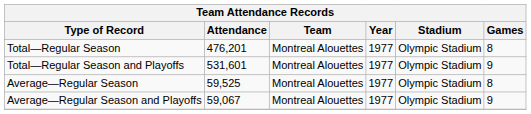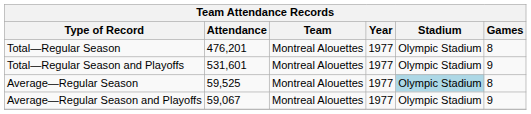row 5 | Stadium: no background -> lightblue background
